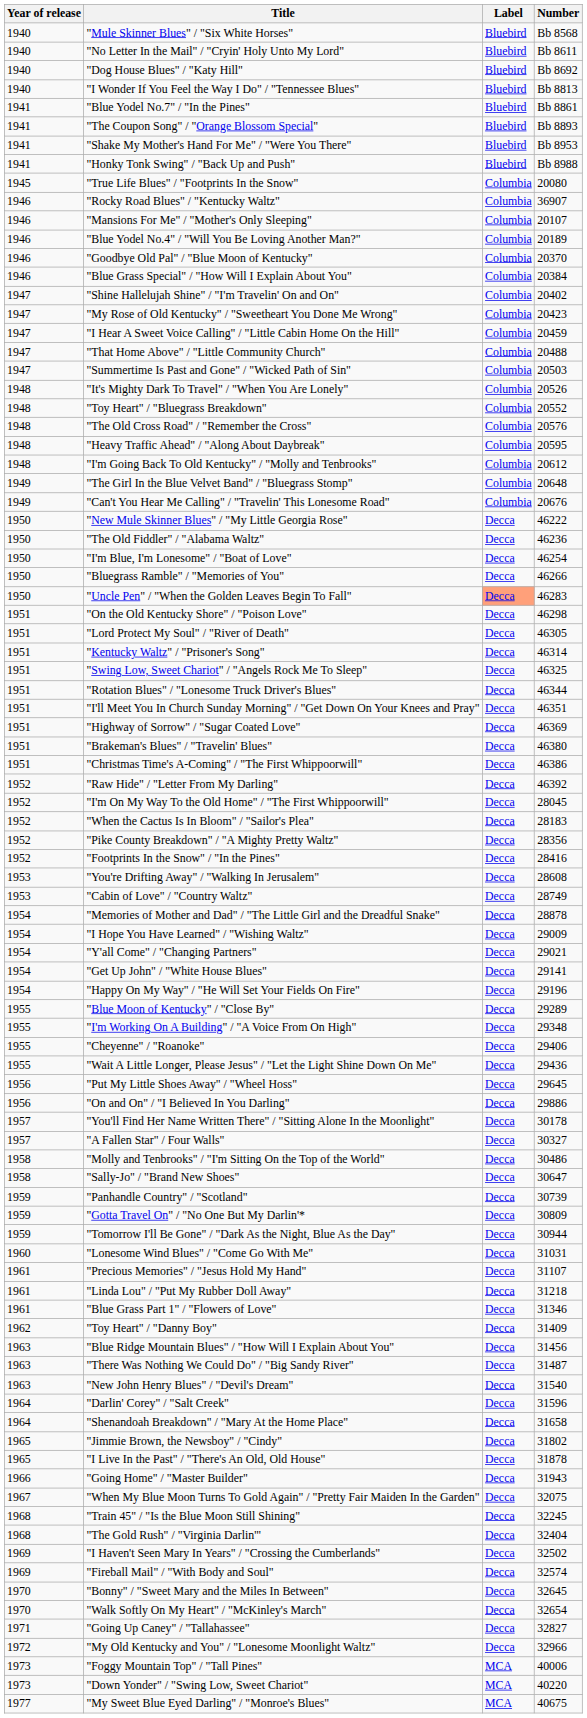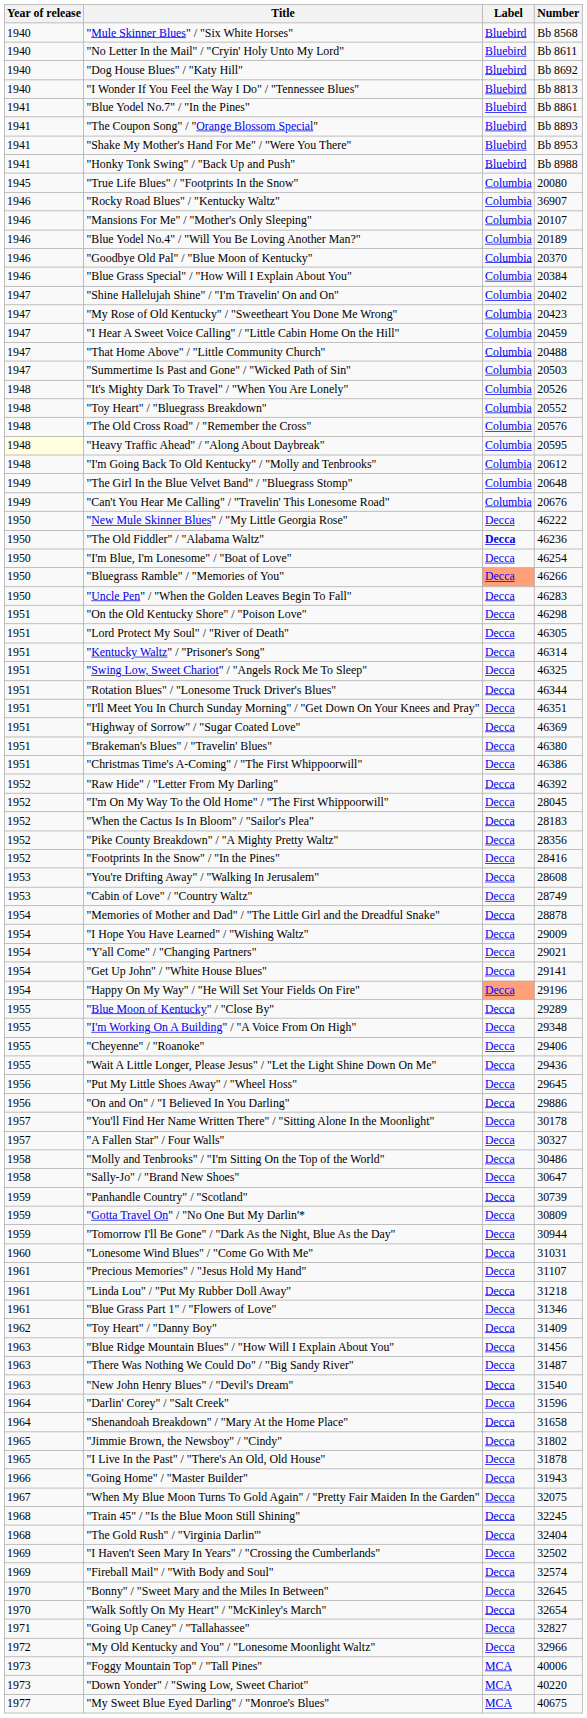"Heavy Traffic Ahead" / "Along About Daybreak" | Year of release: no background -> lightyellow background
"The Old Fiddler" / "Alabama Waltz" | Label: normal -> bold
"Bluegrass Ramble" / "Memories of You" | Label: no background -> lightsalmon background
"Uncle Pen" / "When the Golden Leaves Begin To Fall" | Label: lightsalmon background -> no background
"Happy On My Way" / "He Will Set Your Fields On Fire" | Label: no background -> lightsalmon background
